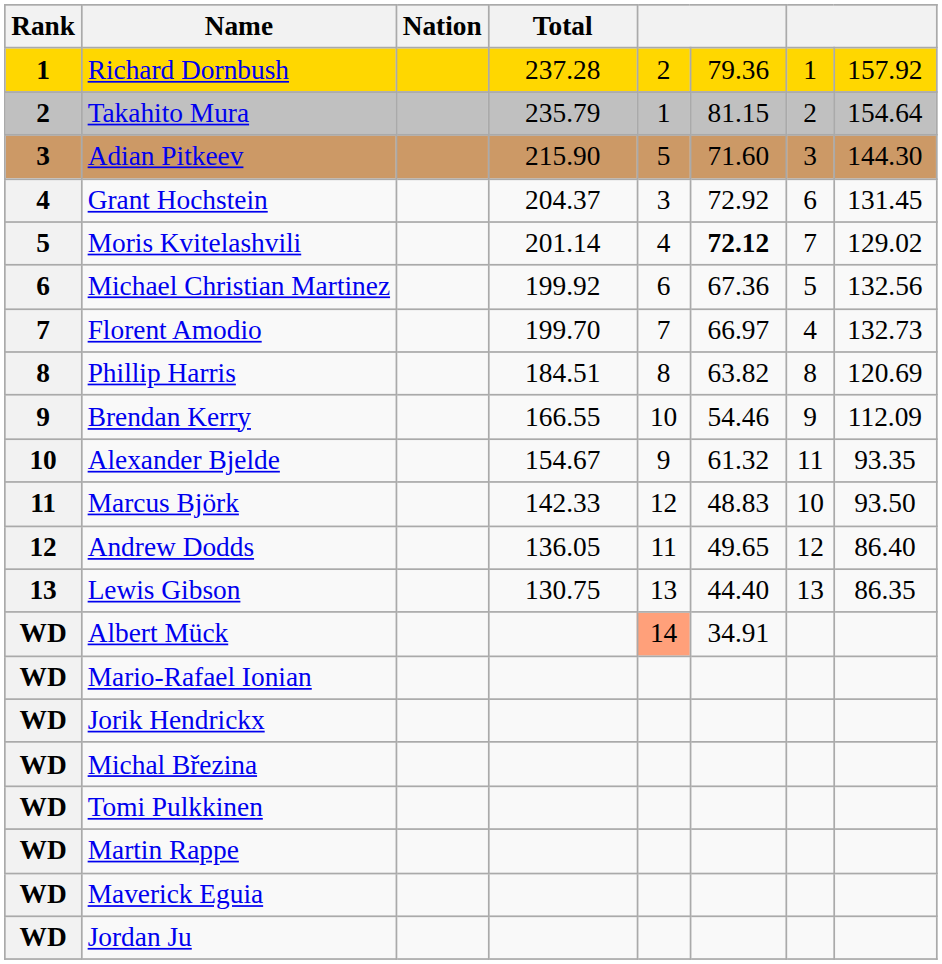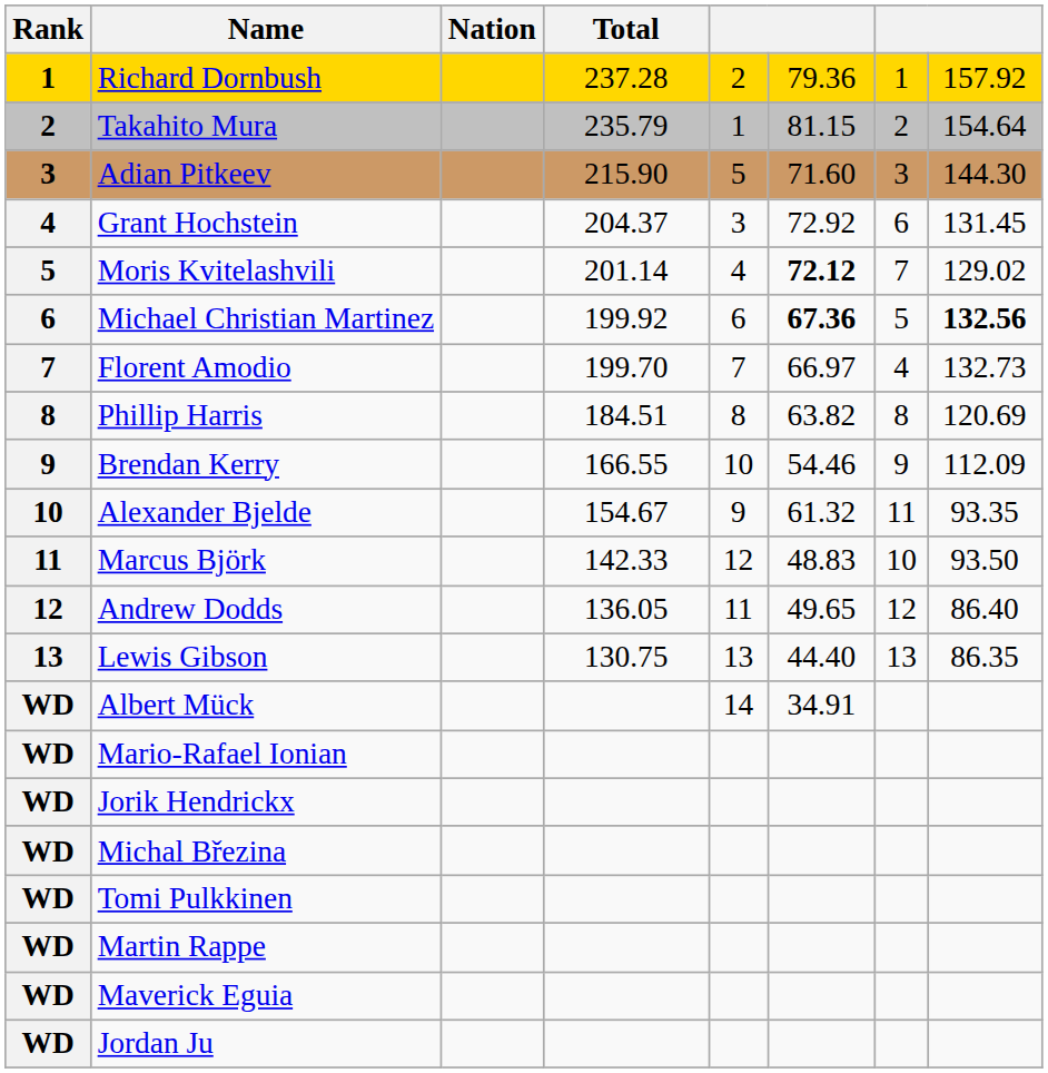Michael Christian Martinez | column 6: normal -> bold
Michael Christian Martinez | column 8: normal -> bold
Albert Mück | column 5: lightsalmon background -> no background
